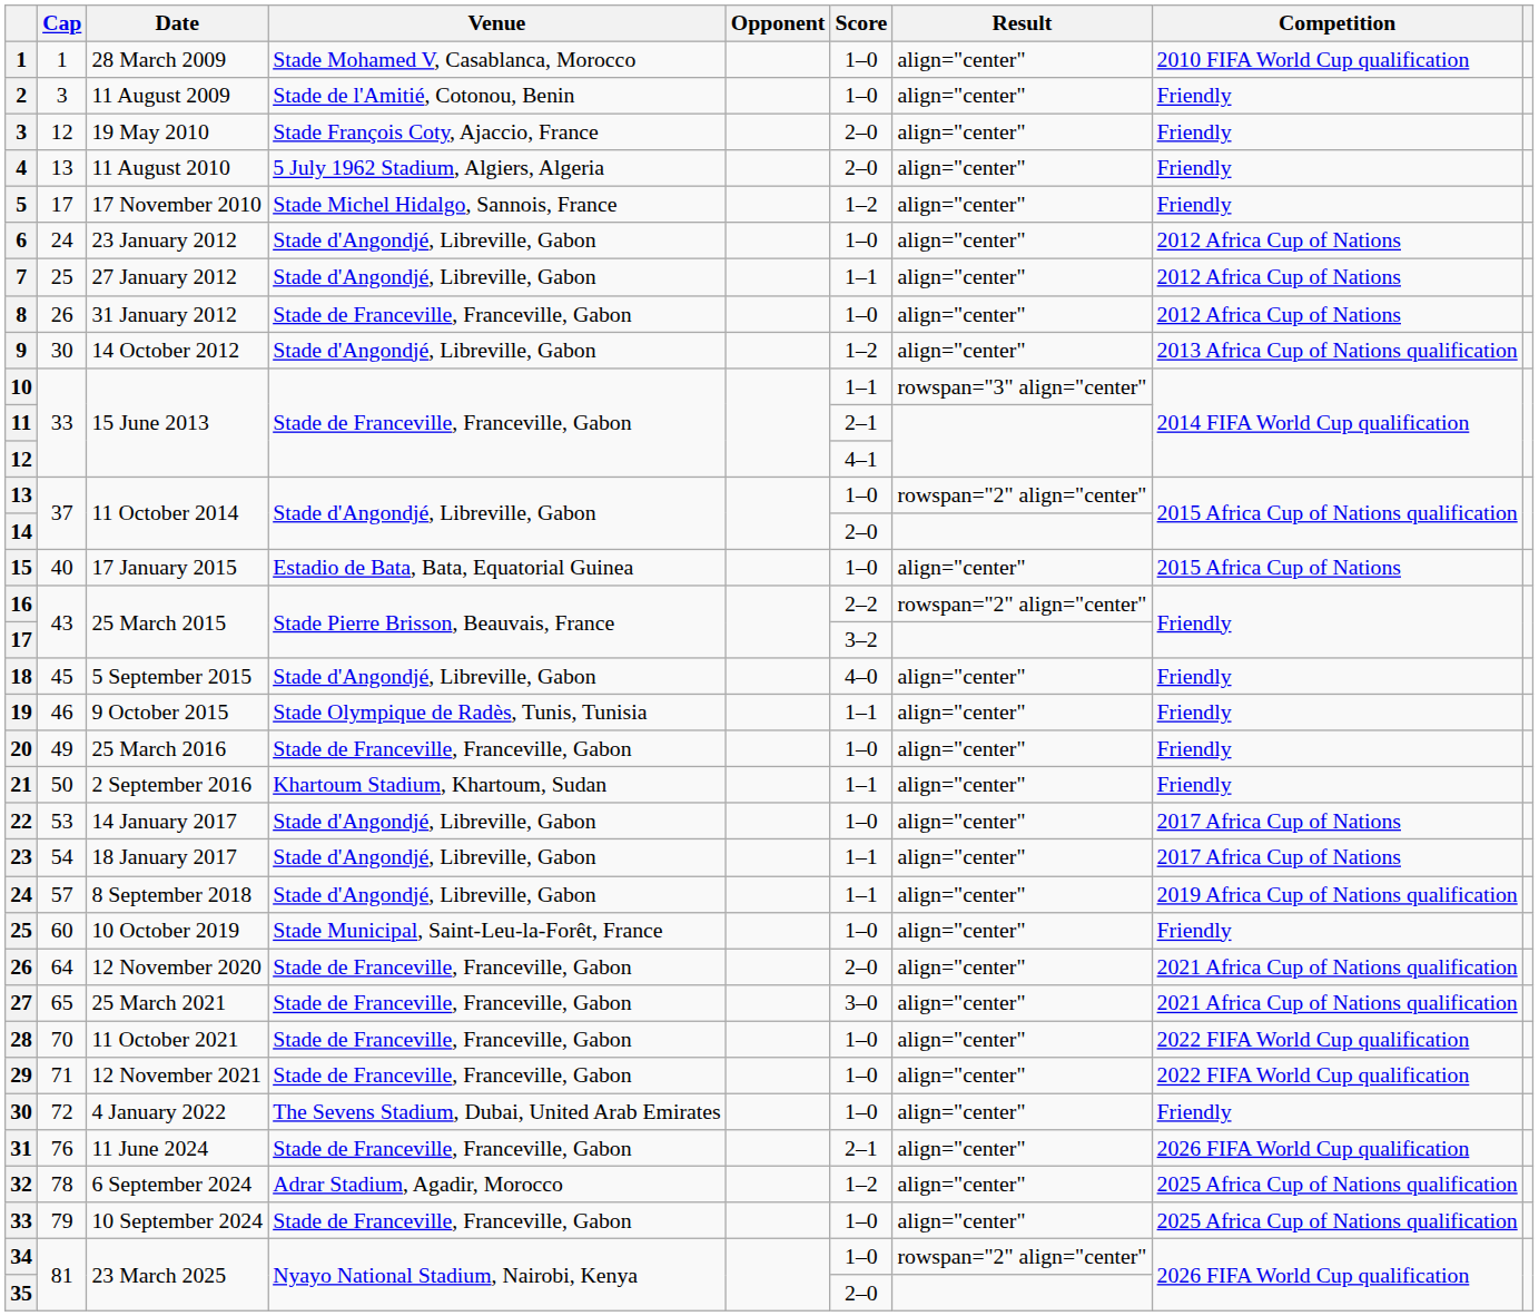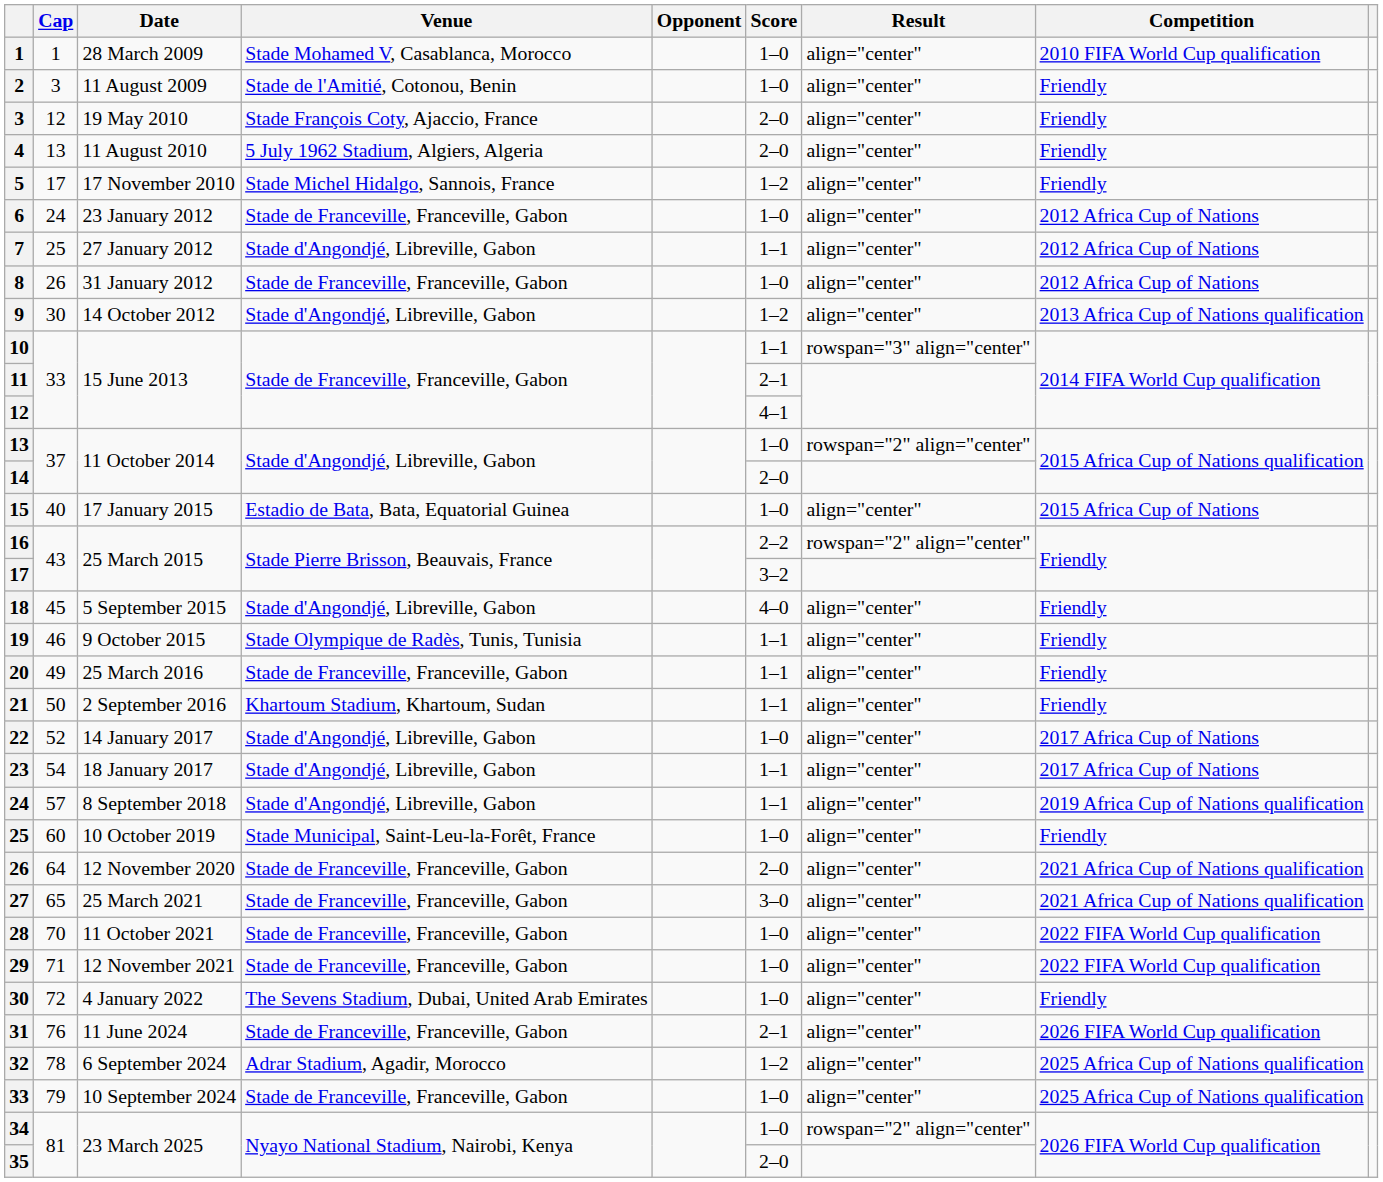6 | Venue: Stade d'Angondjé, Libreville, Gabon -> Stade de Franceville, Franceville, Gabon
20 | Score: 1–0 -> 1–1
22 | Cap: 53 -> 52
